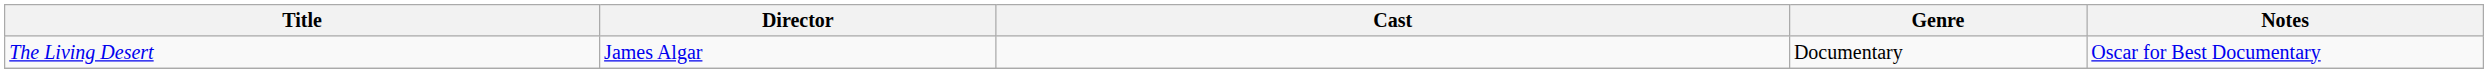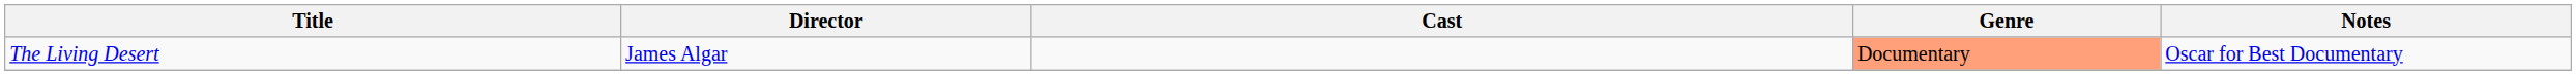The Living Desert | Genre: no background -> lightsalmon background
